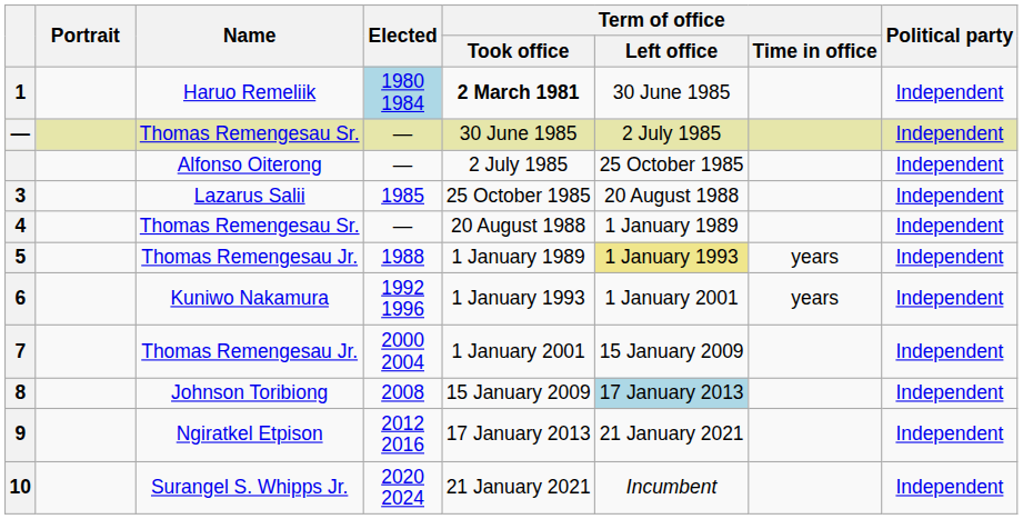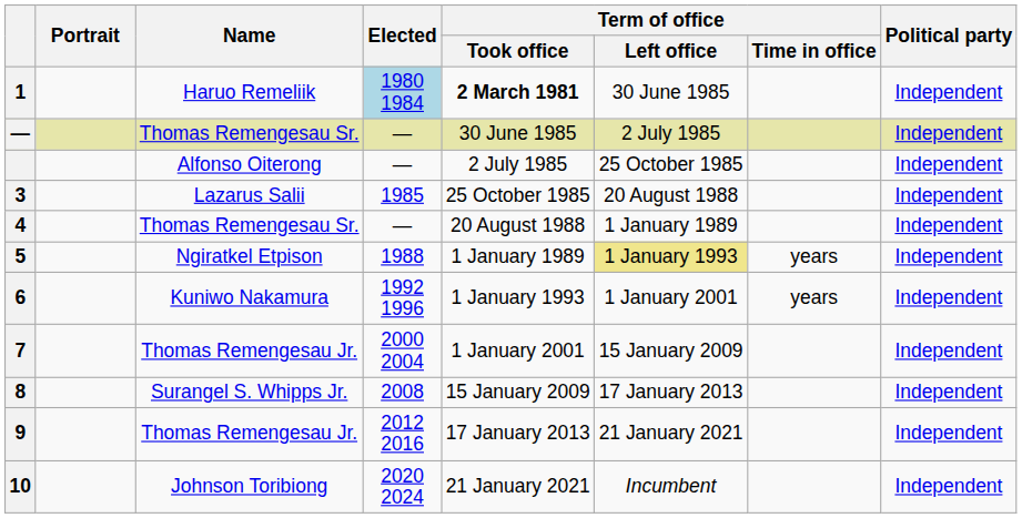5 | Name: Thomas Remengesau Jr. -> Ngiratkel Etpison
8 | Name: Johnson Toribiong -> Surangel S. Whipps Jr.
8 | Term of office / Left office: lightblue background -> no background
9 | Name: Ngiratkel Etpison -> Thomas Remengesau Jr.
10 | Name: Surangel S. Whipps Jr. -> Johnson Toribiong
